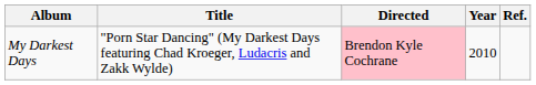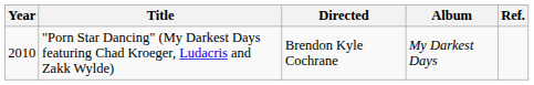columns swapped: Year <-> Album
row 2 | Directed: pink background -> no background
